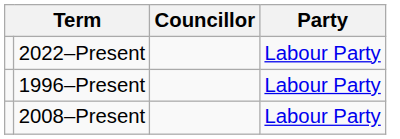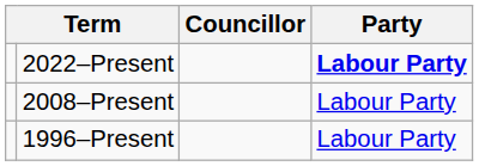2022–Present | Party: normal -> bold
rows swapped: 1996–Present <-> 2008–Present
